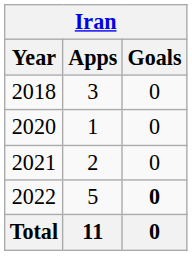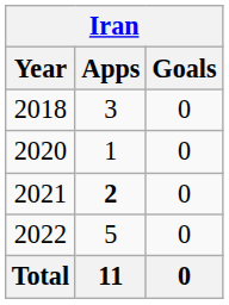2021 | Apps: normal -> bold
2022 | Goals: bold -> normal
